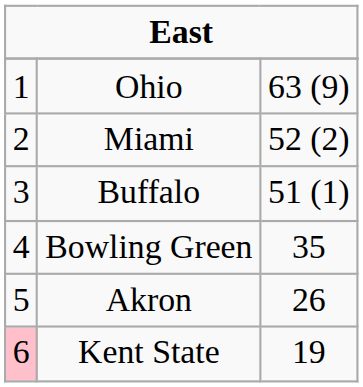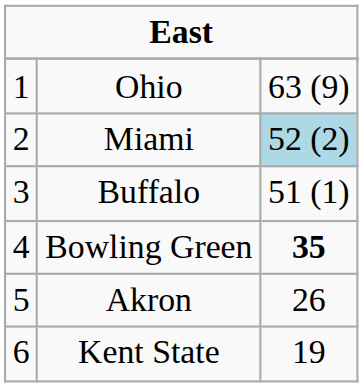Miami | column 3: no background -> lightblue background
Bowling Green | column 3: normal -> bold
Kent State | column 1: pink background -> no background
